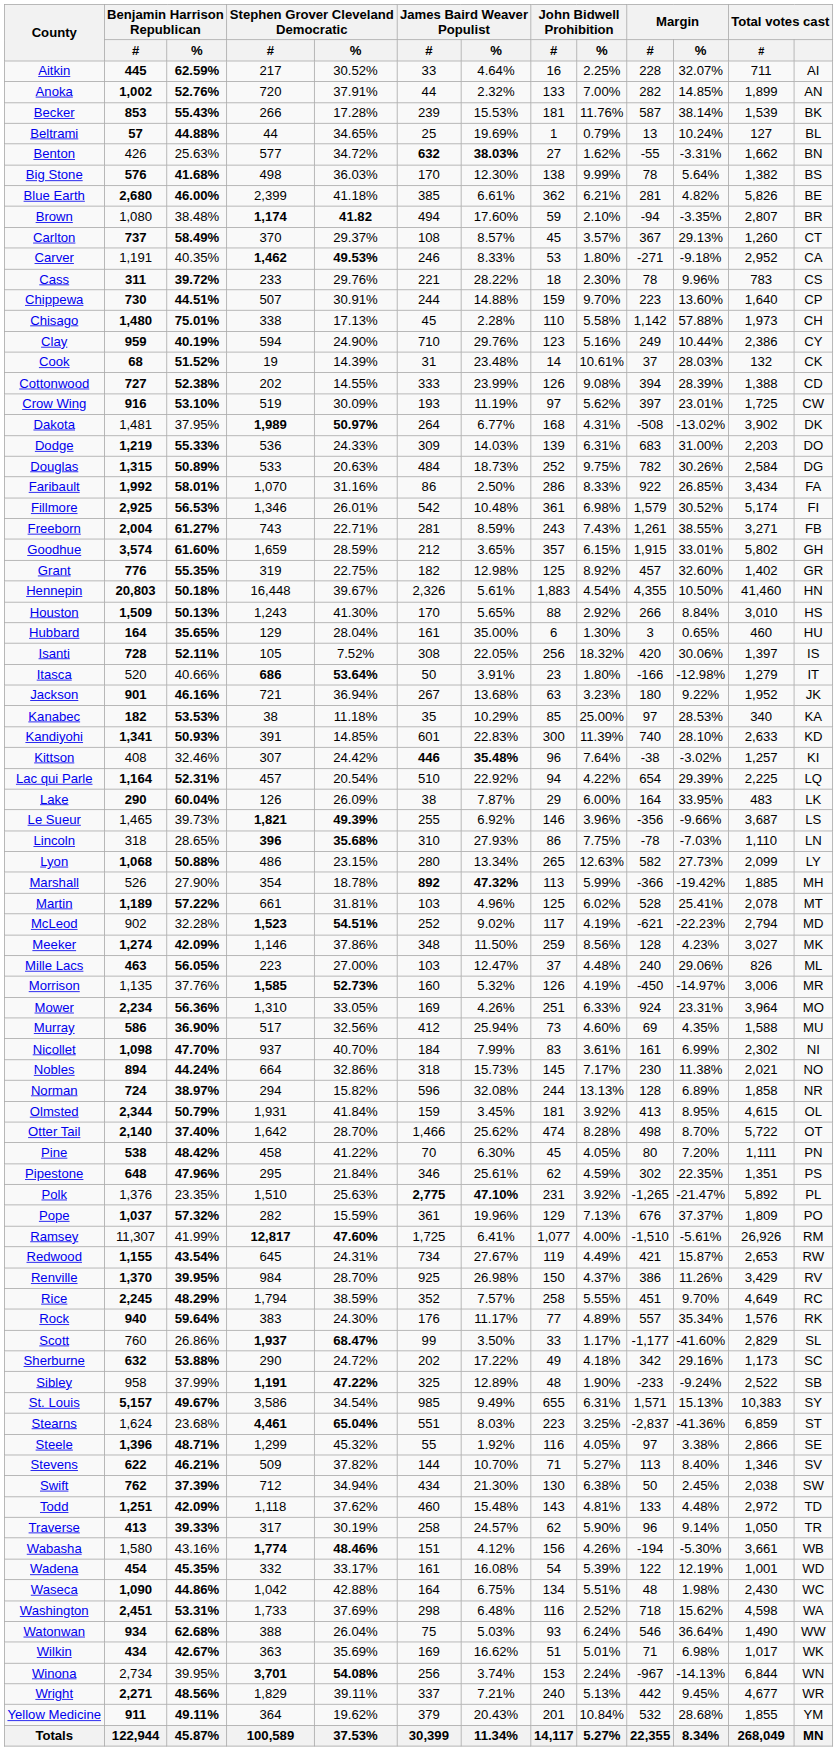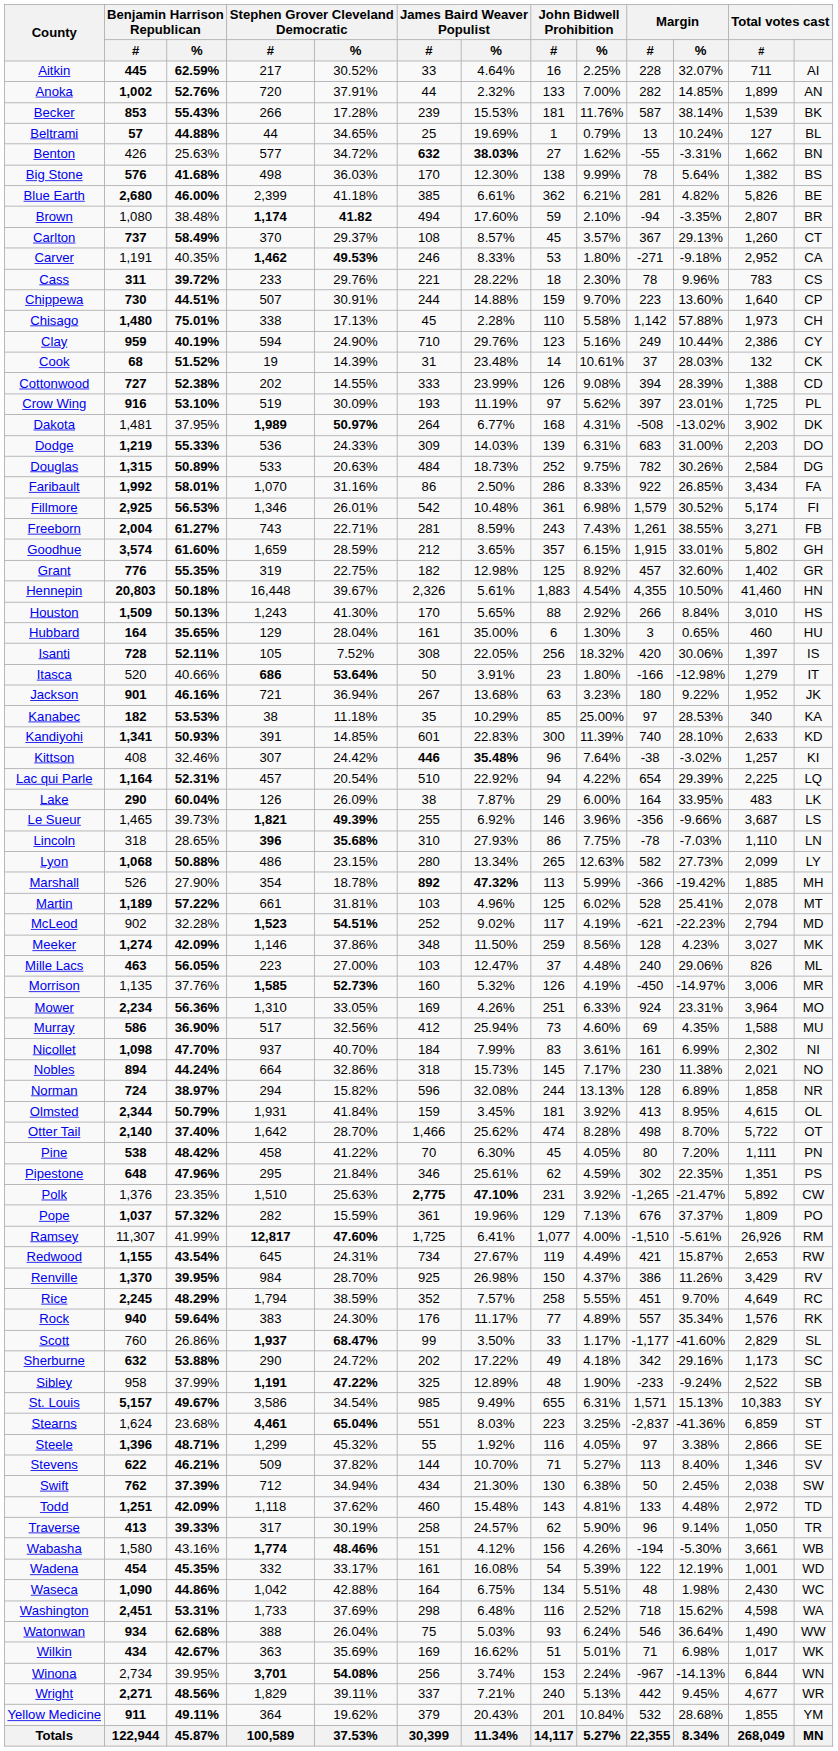Crow Wing | Total votes cast: CW -> PL
Polk | Total votes cast: PL -> CW
